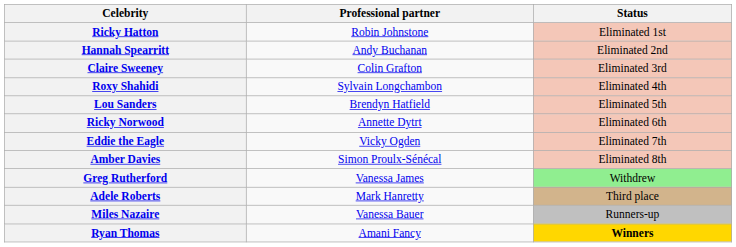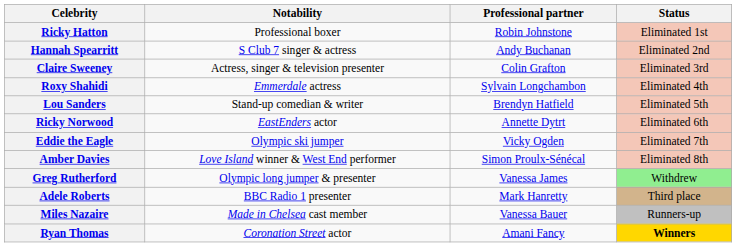+ column: Notability | Professional boxer | S Club 7 singer & actress | Actress, singer & television presenter | Emmerdale actress | Stand-up comedian & writer | EastEnders actor | Olympic ski jumper | Love Island winner & West End performer | Olympic long jumper & presenter | BBC Radio 1 presenter | Made in Chelsea cast member | Coronation Street actor
